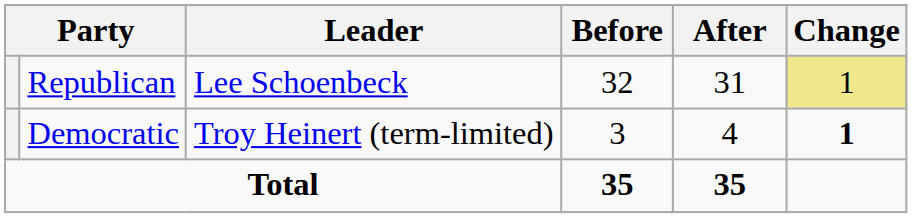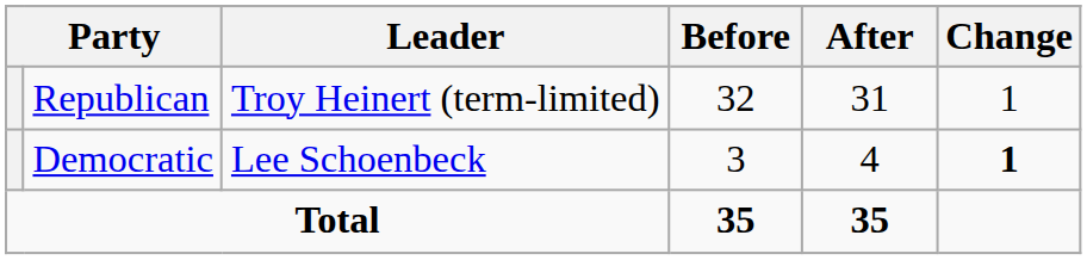Republican | Leader: Lee Schoenbeck -> Troy Heinert (term-limited)
Republican | Change: khaki background -> no background
Democratic | Leader: Troy Heinert (term-limited) -> Lee Schoenbeck
